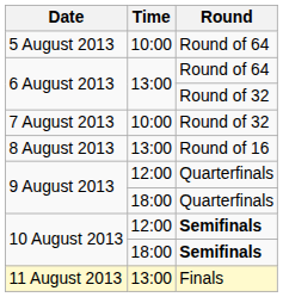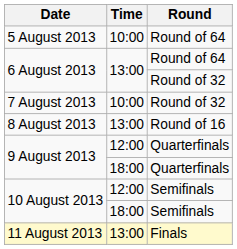10 August 2013 / 12:00 | Round: bold -> normal
10 August 2013 / 18:00 | Round: bold -> normal
